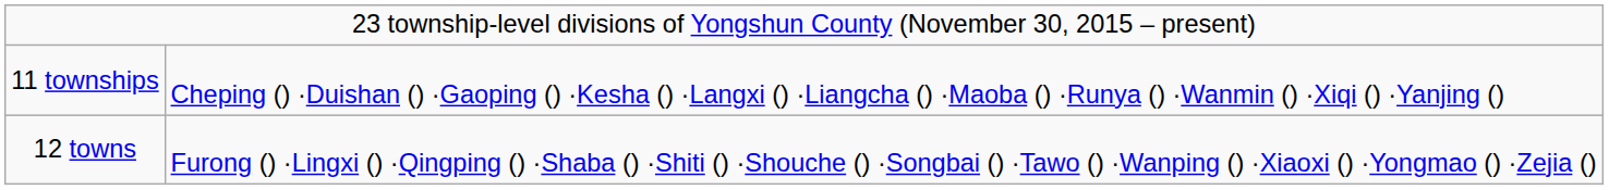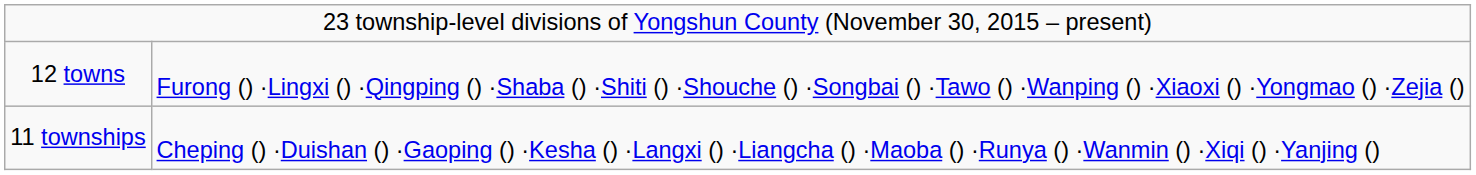rows swapped: 12 towns <-> 11 townships
